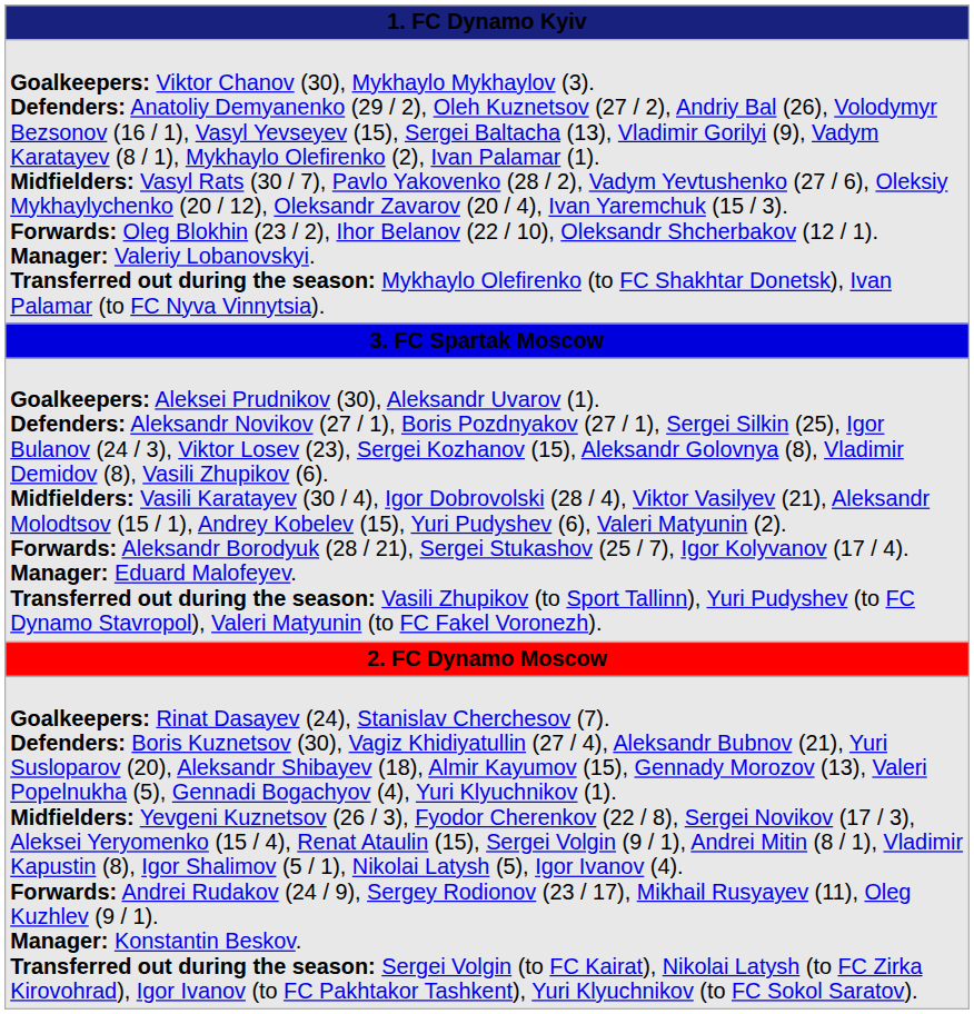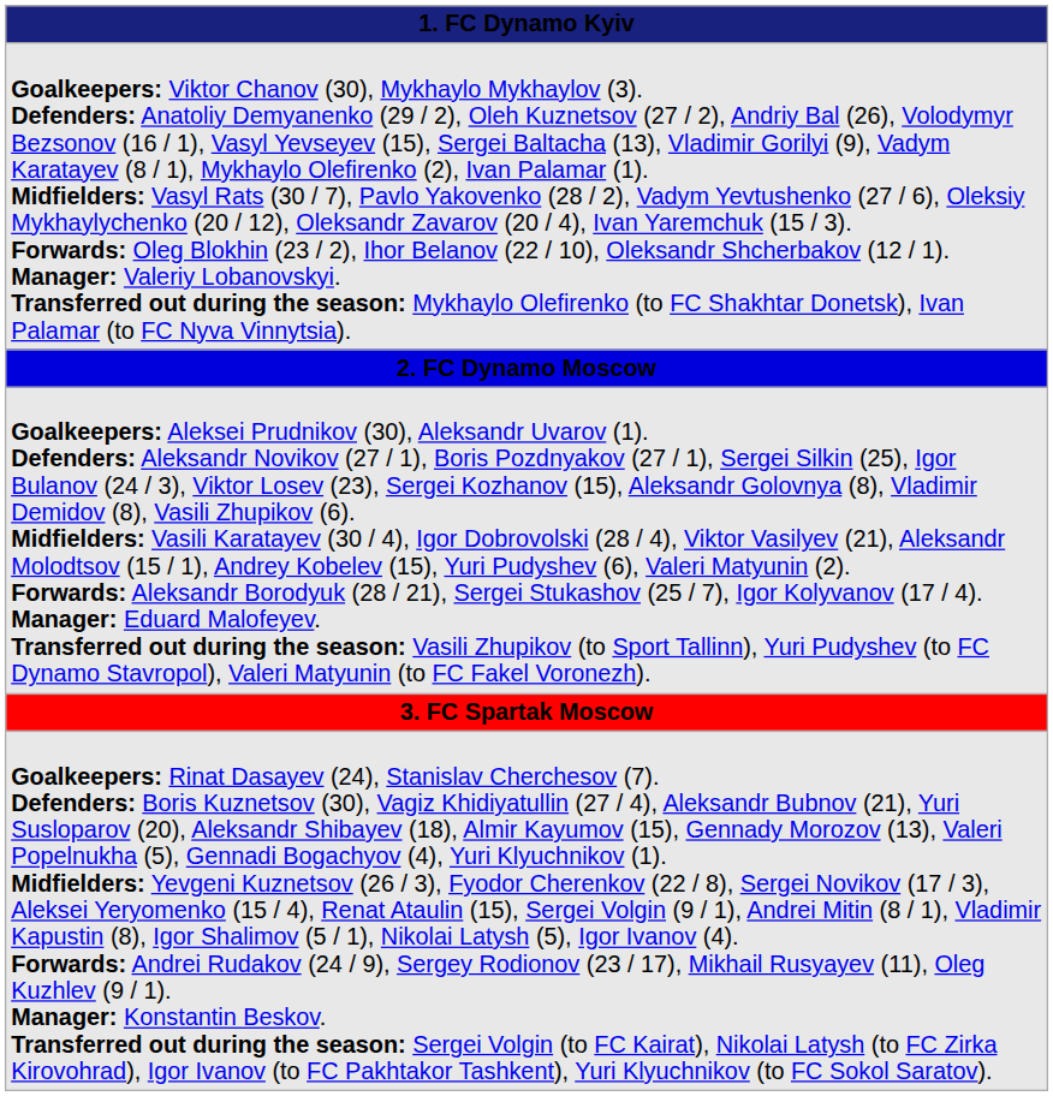row 3 | column 1: 3. FC Spartak Moscow -> 2. FC Dynamo Moscow
row 5 | column 1: 2. FC Dynamo Moscow -> 3. FC Spartak Moscow
